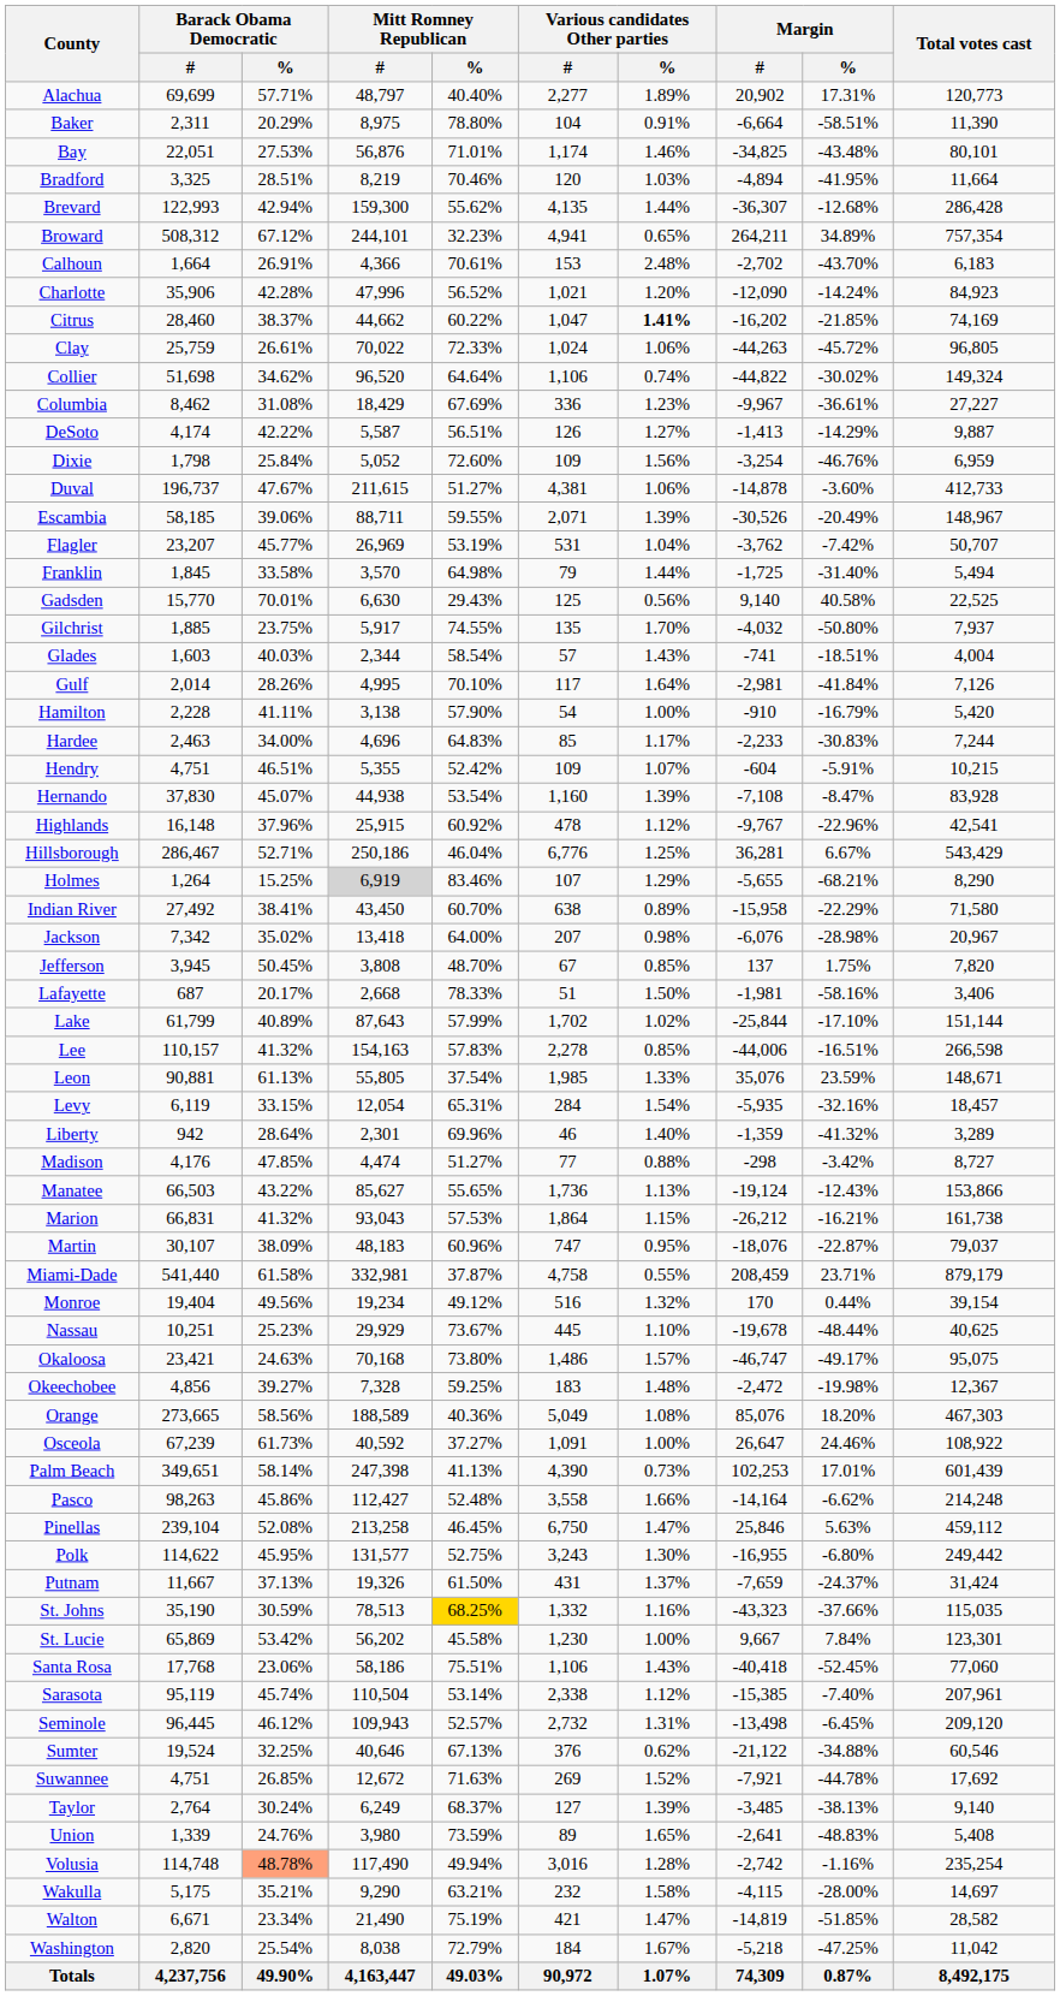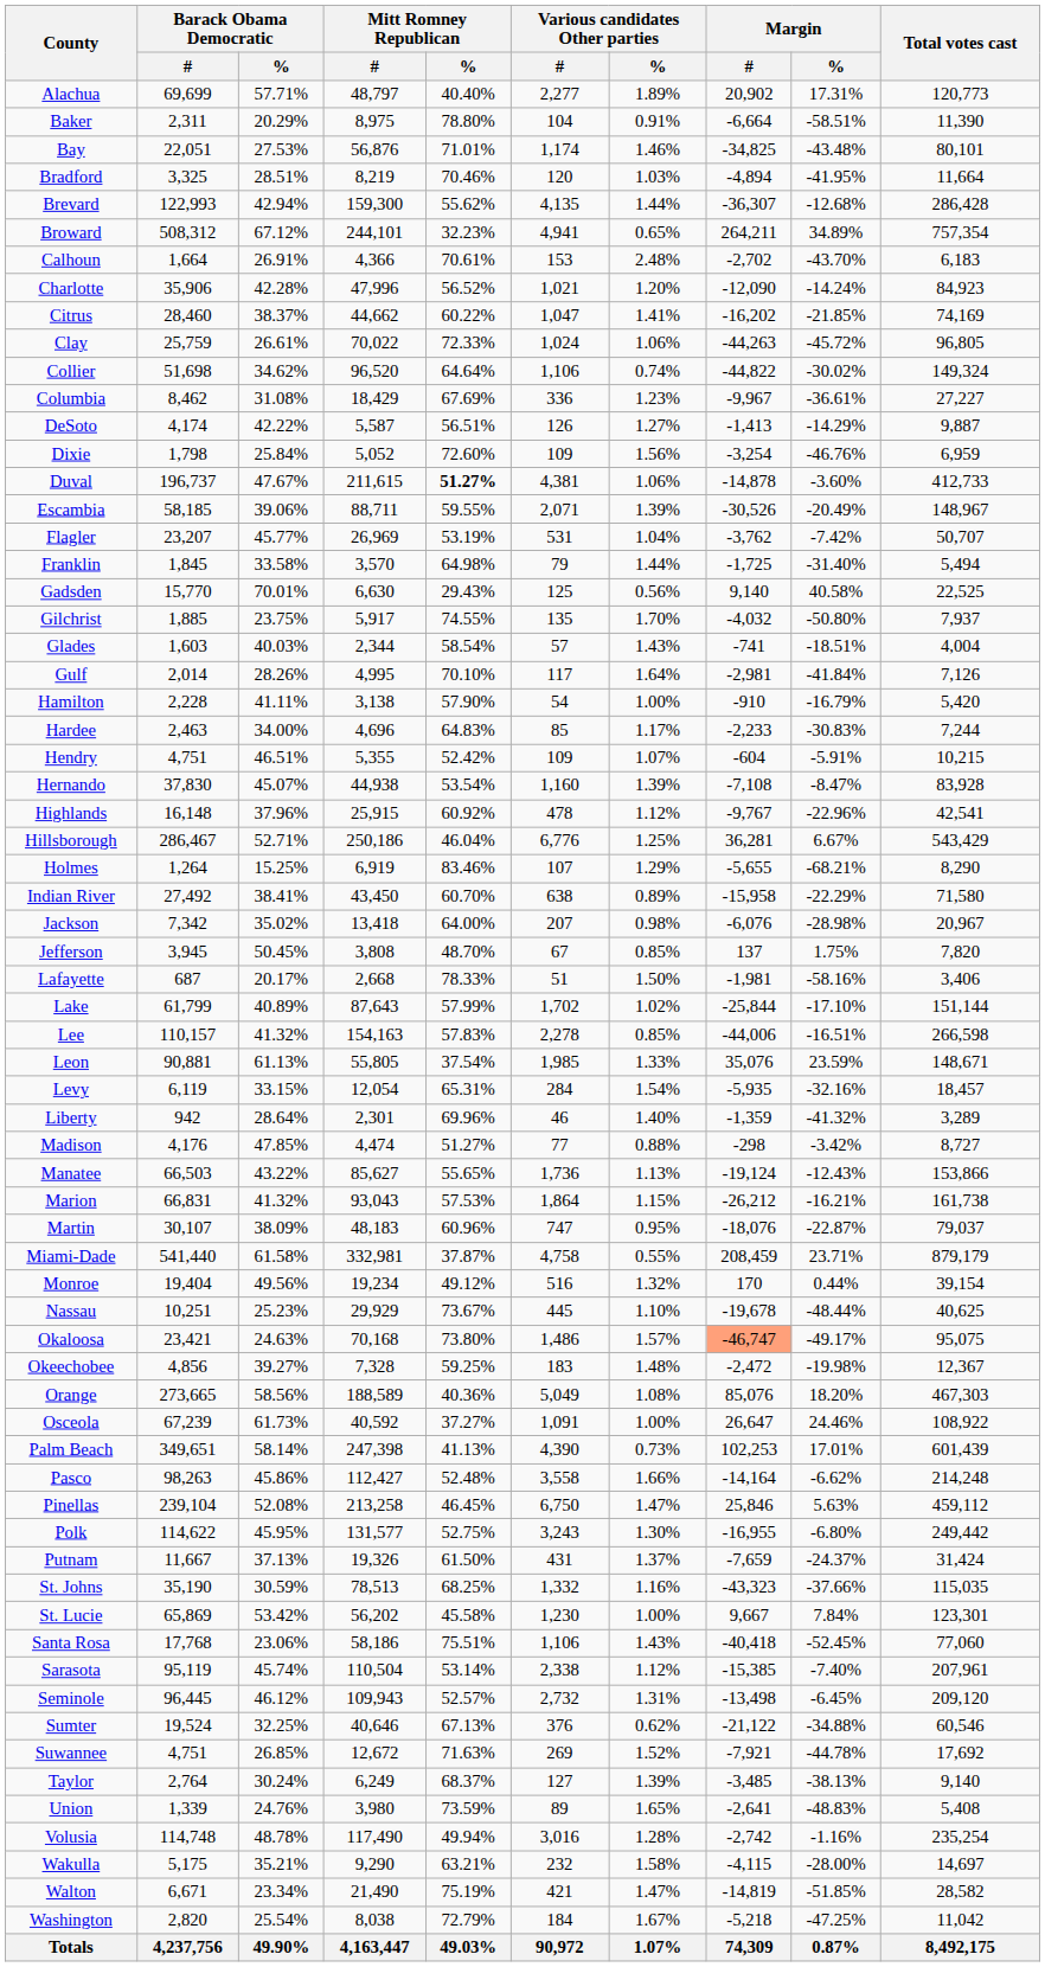Citrus | Various candidates Other parties / %: bold -> normal
Duval | Mitt Romney Republican / %: normal -> bold
Holmes | Mitt Romney Republican / #: lightgrey background -> no background
Okaloosa | Margin / #: no background -> lightsalmon background
St. Johns | Mitt Romney Republican / %: gold background -> no background
Volusia | Barack Obama Democratic / %: lightsalmon background -> no background
